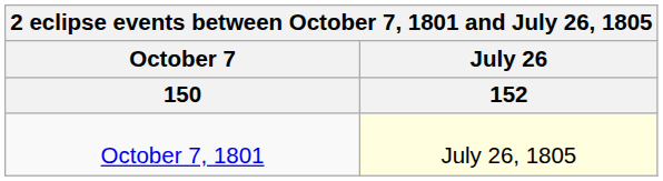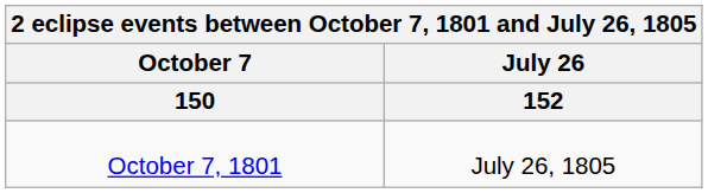October 7, 1801 | July 26 / 152: lightyellow background -> no background
